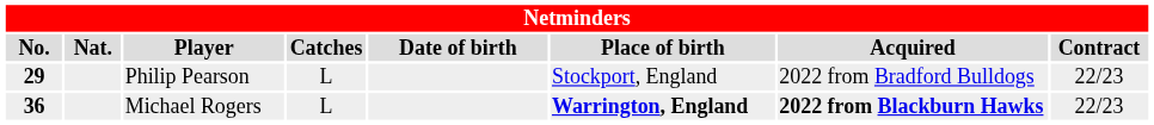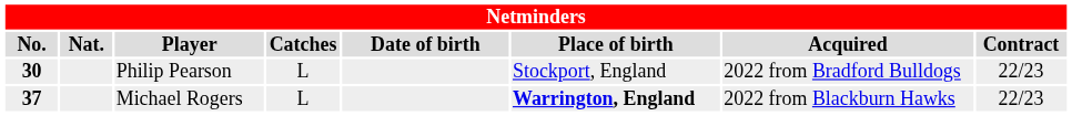Philip Pearson | No.: 29 -> 30
Michael Rogers | No.: 36 -> 37
Michael Rogers | Acquired: bold -> normal
